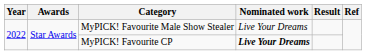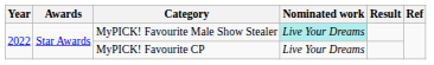MyPICK! Favourite Male Show Stealer | Nominated work: no background -> paleturquoise background
MyPICK! Favourite CP | Nominated work: bold -> normal
